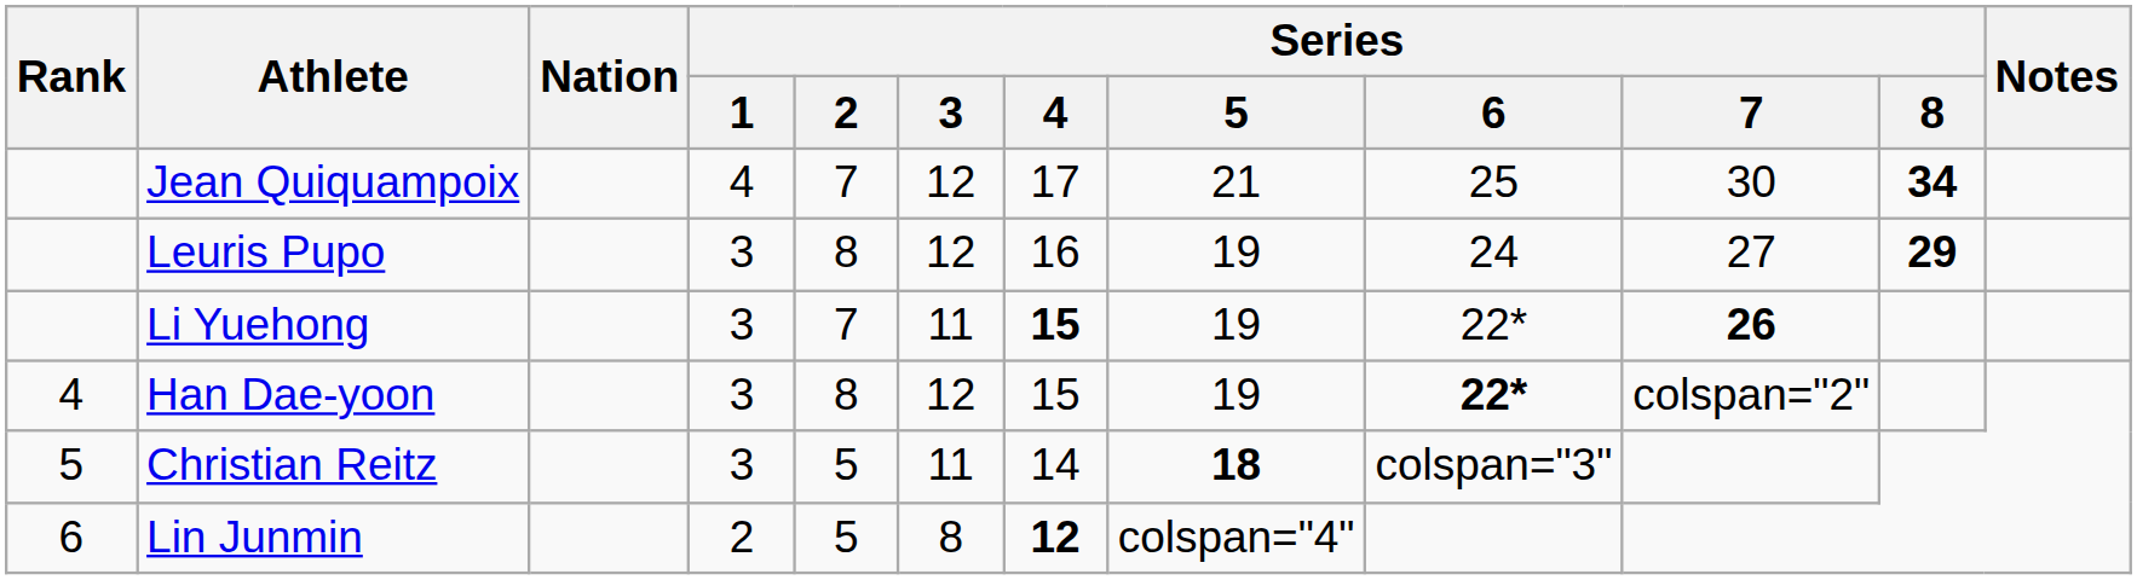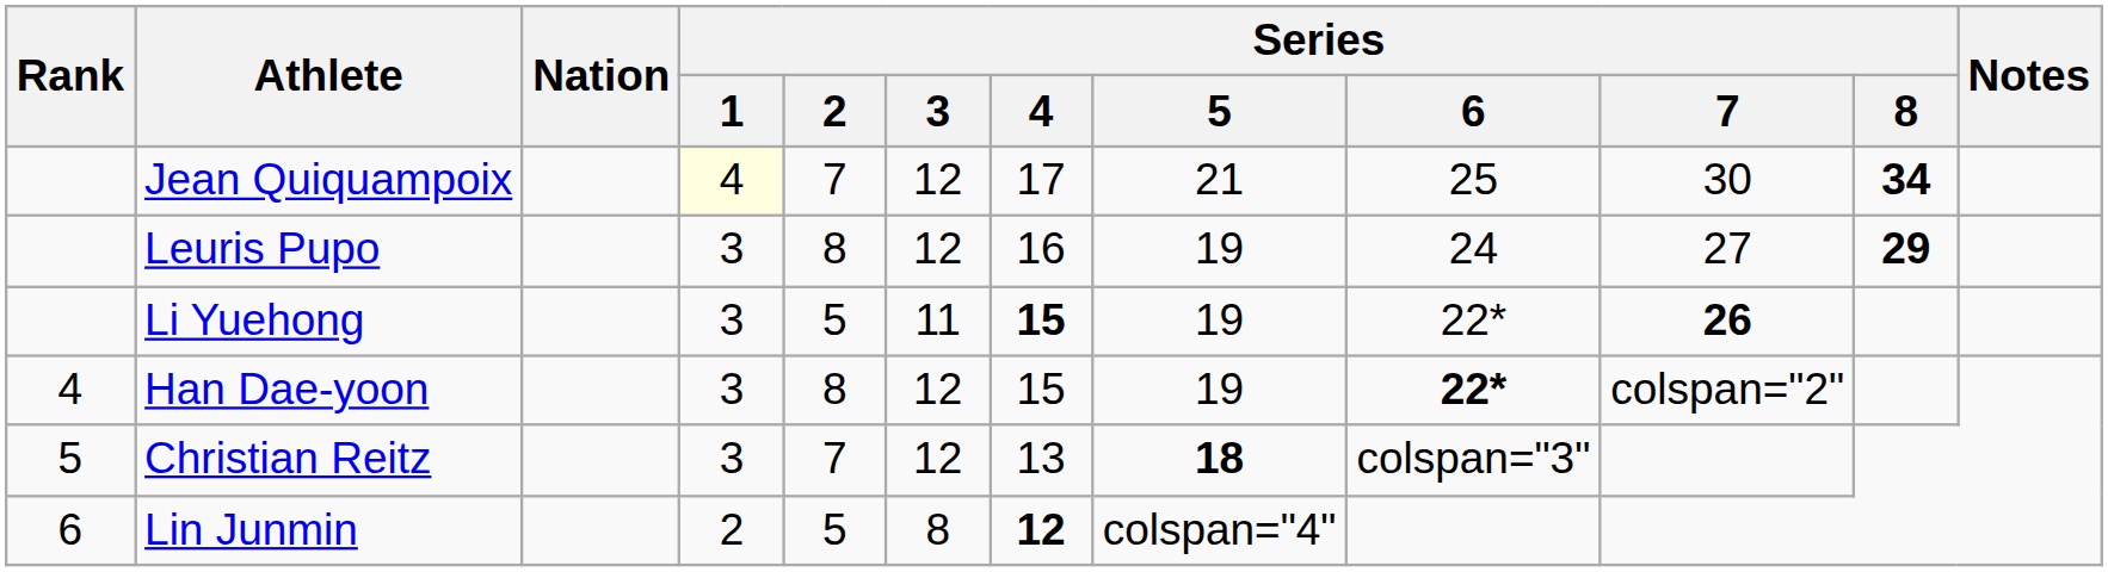Jean Quiquampoix | Series / 1: no background -> lightyellow background
Li Yuehong | Series / 2: 7 -> 5
Christian Reitz | Series / 2: 5 -> 7
Christian Reitz | Series / 3: 11 -> 12
Christian Reitz | Series / 4: 14 -> 13
